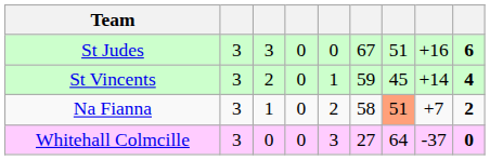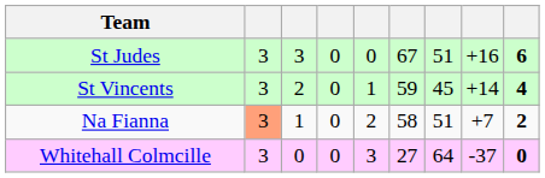Na Fianna | column 2: no background -> lightsalmon background
Na Fianna | column 7: lightsalmon background -> no background
